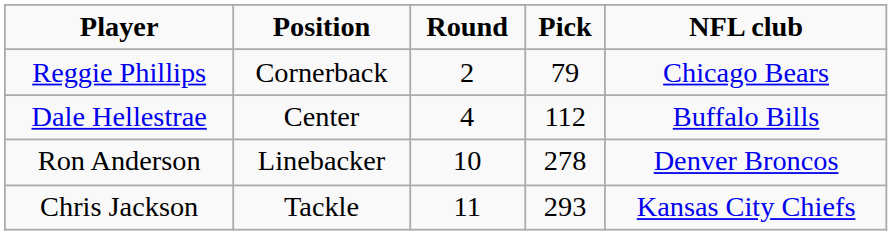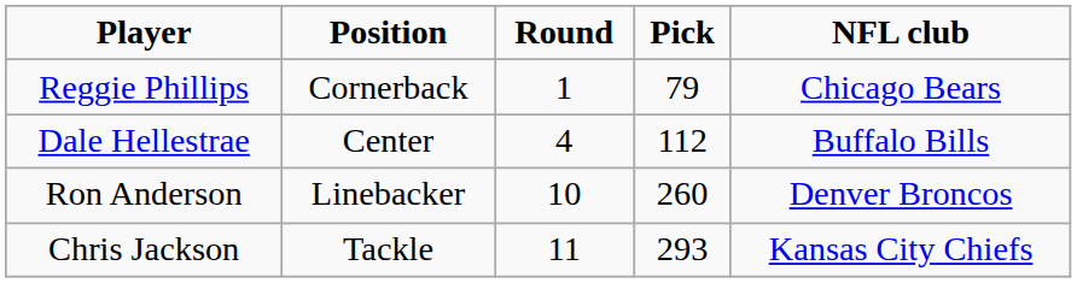Reggie Phillips | Round: 2 -> 1
Ron Anderson | Pick: 278 -> 260
